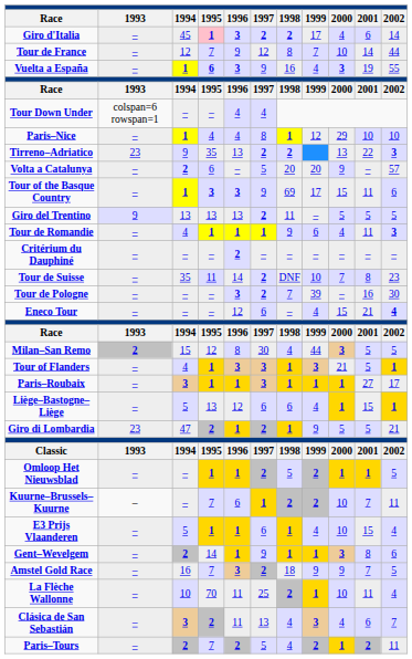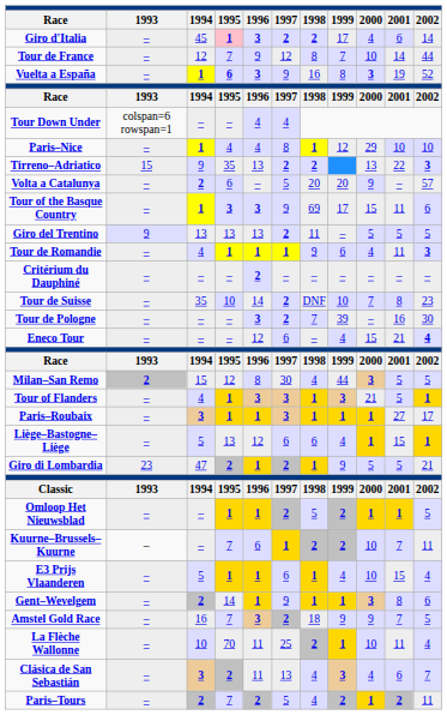Vuelta a España | column 8: 4 -> 8
Vuelta a España | column 11: 55 -> 52
Tirreno–Adriatico | column 2: 23 -> 15
Tour de Suisse | column 4: 11 -> 10
